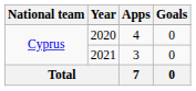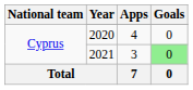2021 | Goals: no background -> lightgreen background
